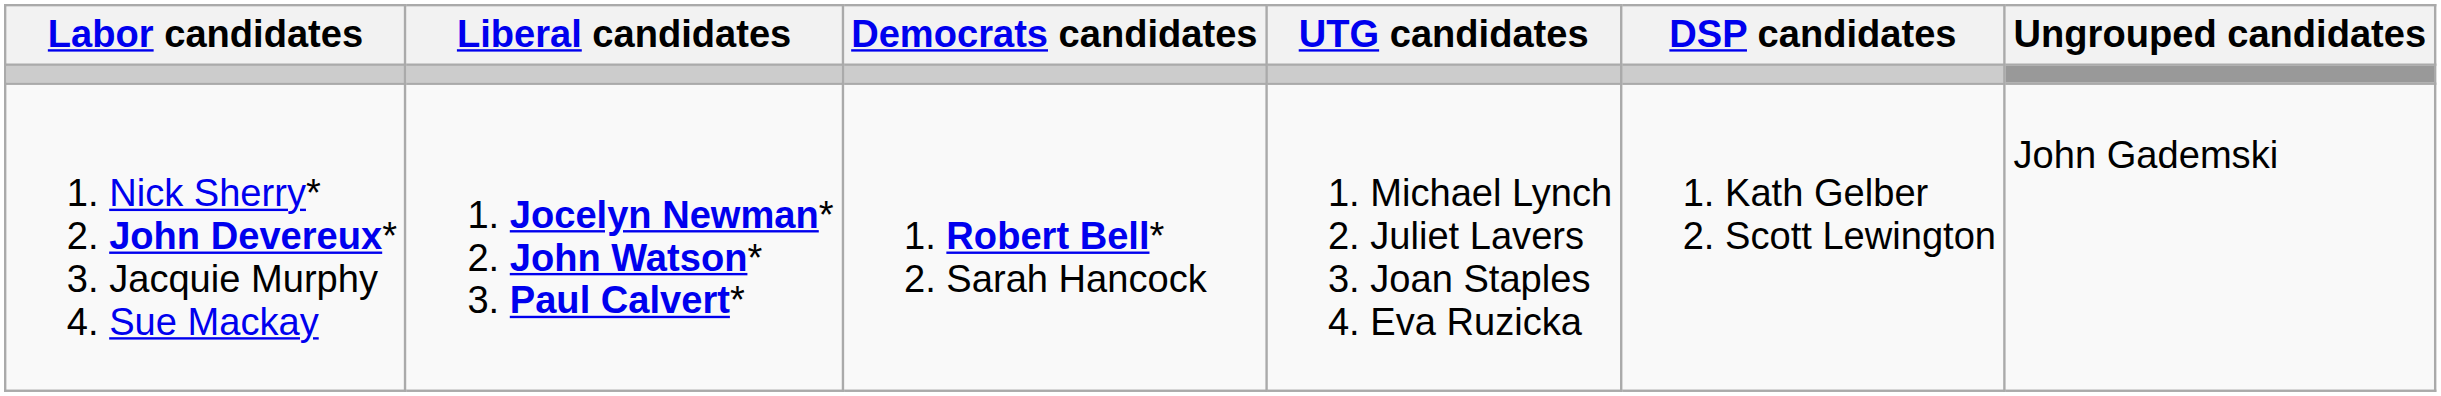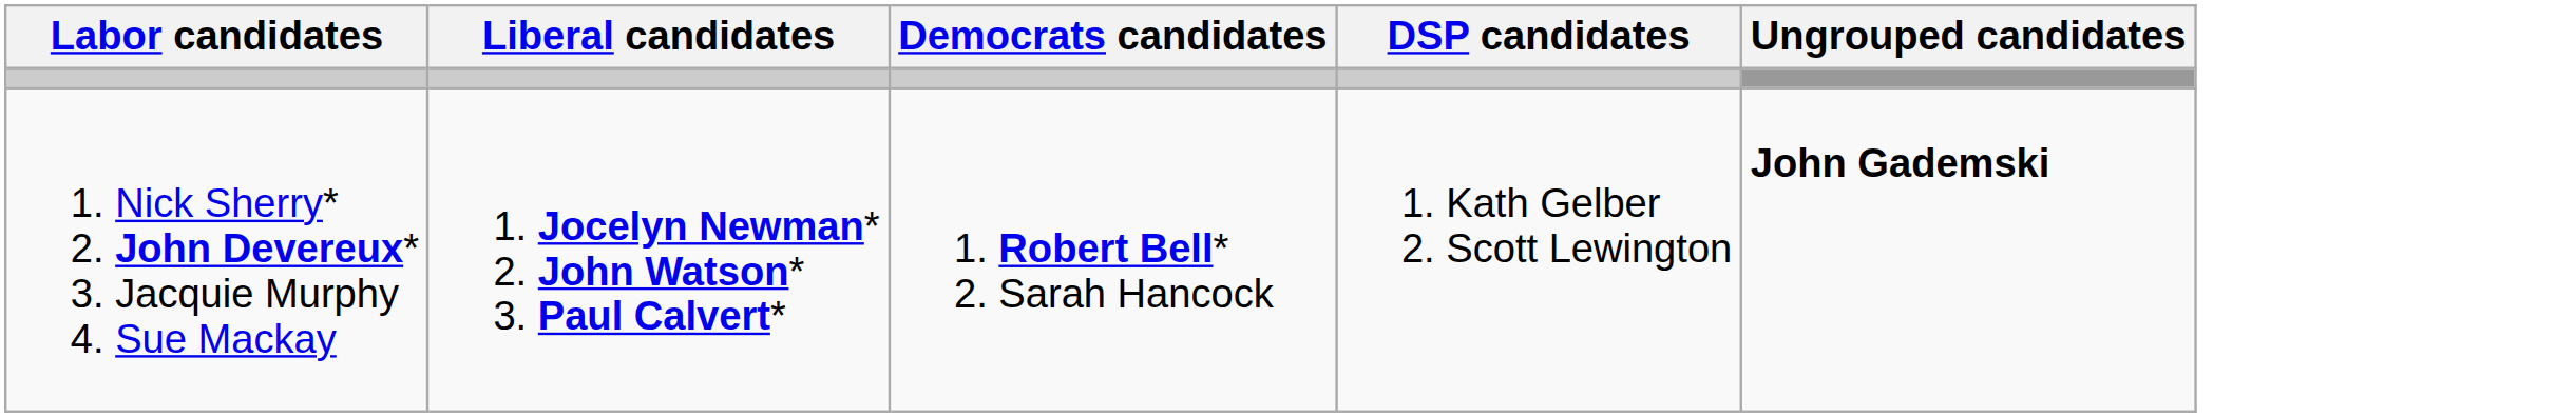- column: UTG candidates | Michael Lynch Juliet Lavers Joan Staples Eva Ruzicka
Nick Sherry* John Devereux* Jacquie Murphy Sue Mackay | Ungrouped candidates: normal -> bold
